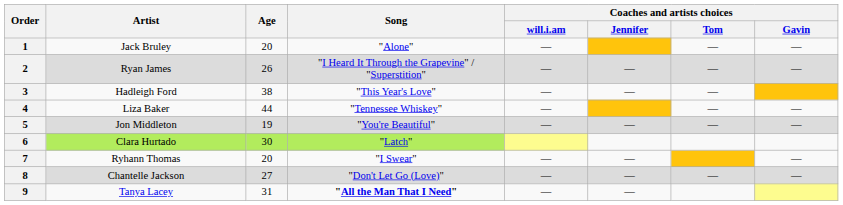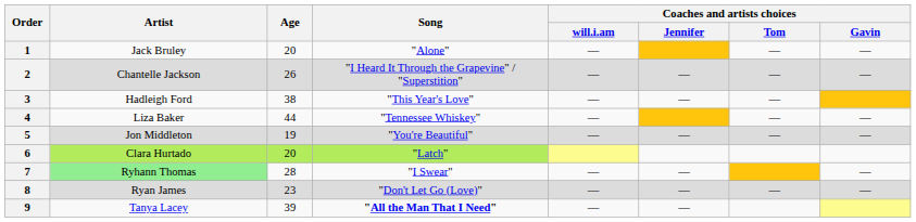2 | Artist: Ryan James -> Chantelle Jackson
6 | Age: 30 -> 20
7 | Artist: no background -> lightgreen background
7 | Age: 20 -> 28
8 | Artist: Chantelle Jackson -> Ryan James
8 | Age: 27 -> 23
9 | Age: 31 -> 39
